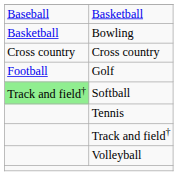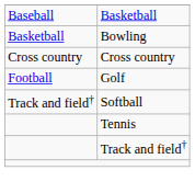Softball | column 1: lightgreen background -> no background
- row: Volleyball
